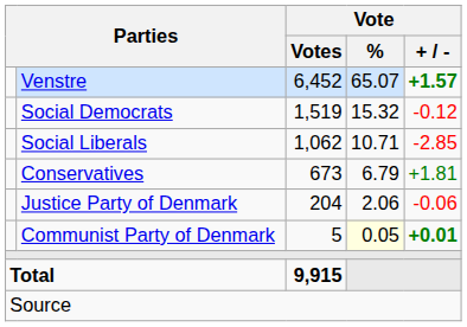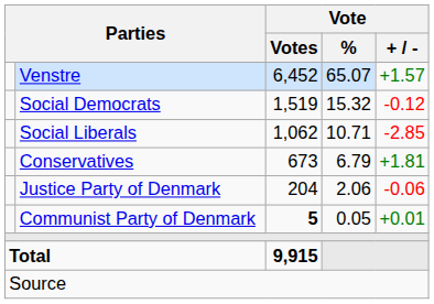Venstre | Vote / + / -: bold -> normal
Communist Party of Denmark | Vote / Votes: normal -> bold
Communist Party of Denmark | Vote / %: lightyellow background -> no background
Communist Party of Denmark | Vote / + / -: bold -> normal
